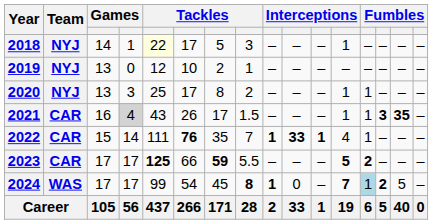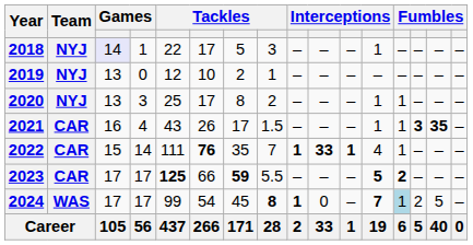2018 | column 3: no background -> lavender background
2018 | column 5: lightyellow background -> no background
2021 | column 4: lightgrey background -> no background
2024 | column 14: bold -> normal
